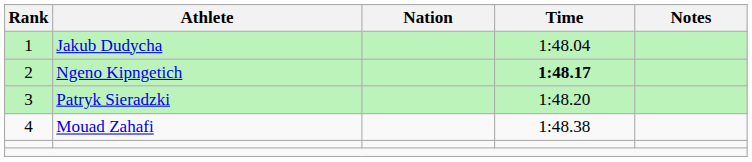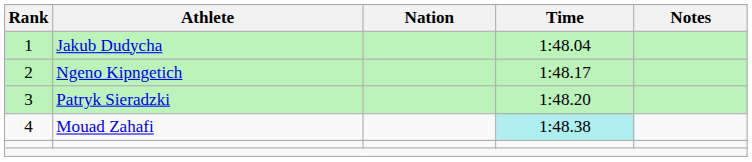2 | Time: bold -> normal
4 | Time: no background -> paleturquoise background
